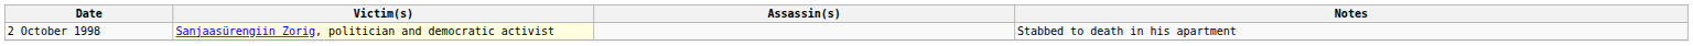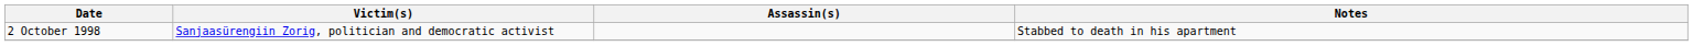2 October 1998 | Victim(s): lightyellow background -> no background
